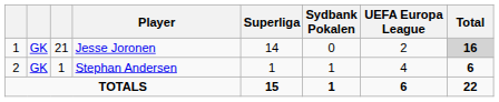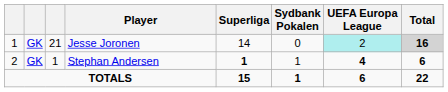Jesse Joronen | UEFA Europa League: no background -> paleturquoise background
Stephan Andersen | Superliga: normal -> bold
Stephan Andersen | UEFA Europa League: normal -> bold
